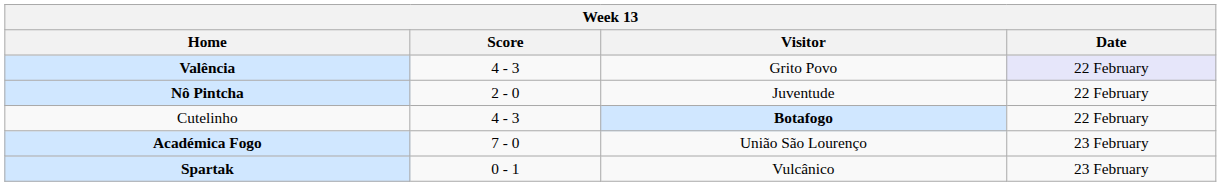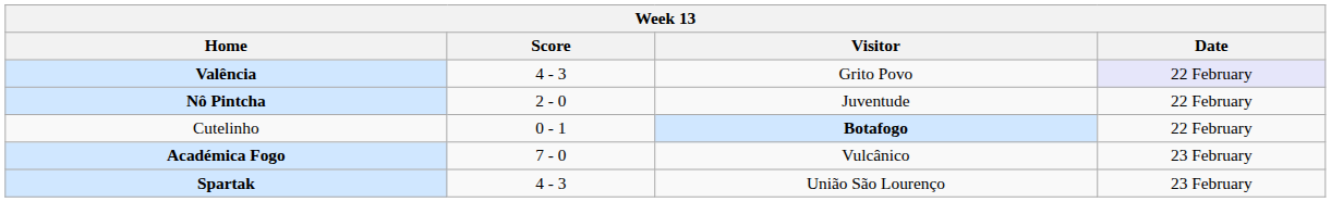Cutelinho | Score: 4 - 3 -> 0 - 1
Académica Fogo | Visitor: União São Lourenço -> Vulcânico
Spartak | Score: 0 - 1 -> 4 - 3
Spartak | Visitor: Vulcânico -> União São Lourenço
